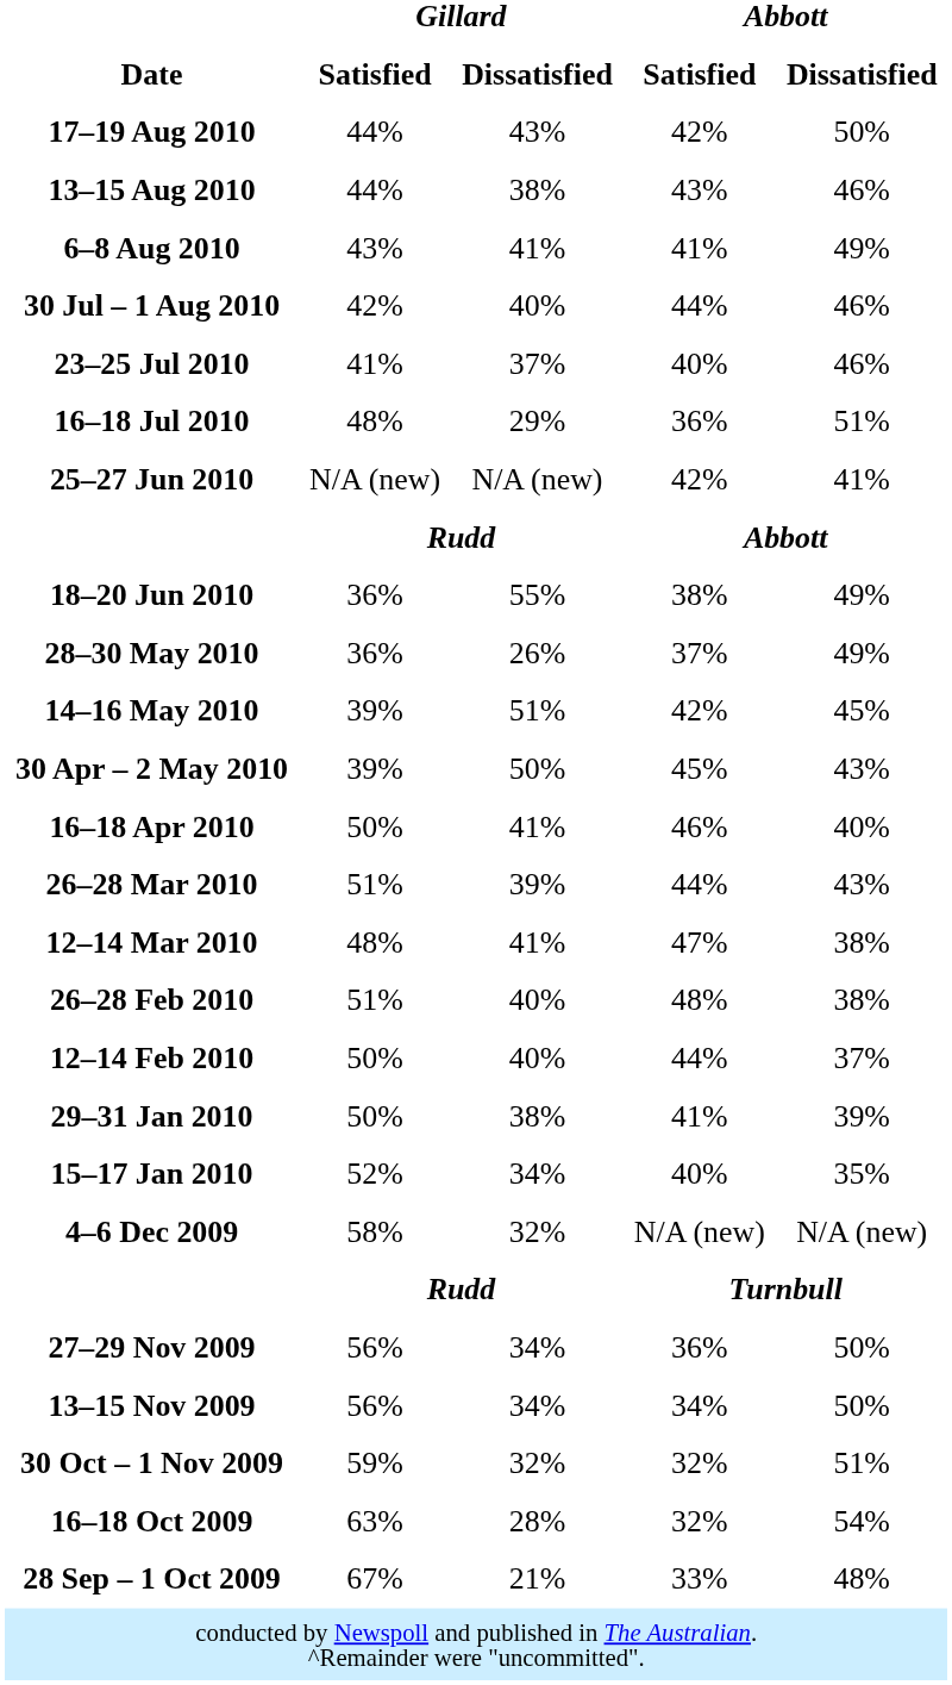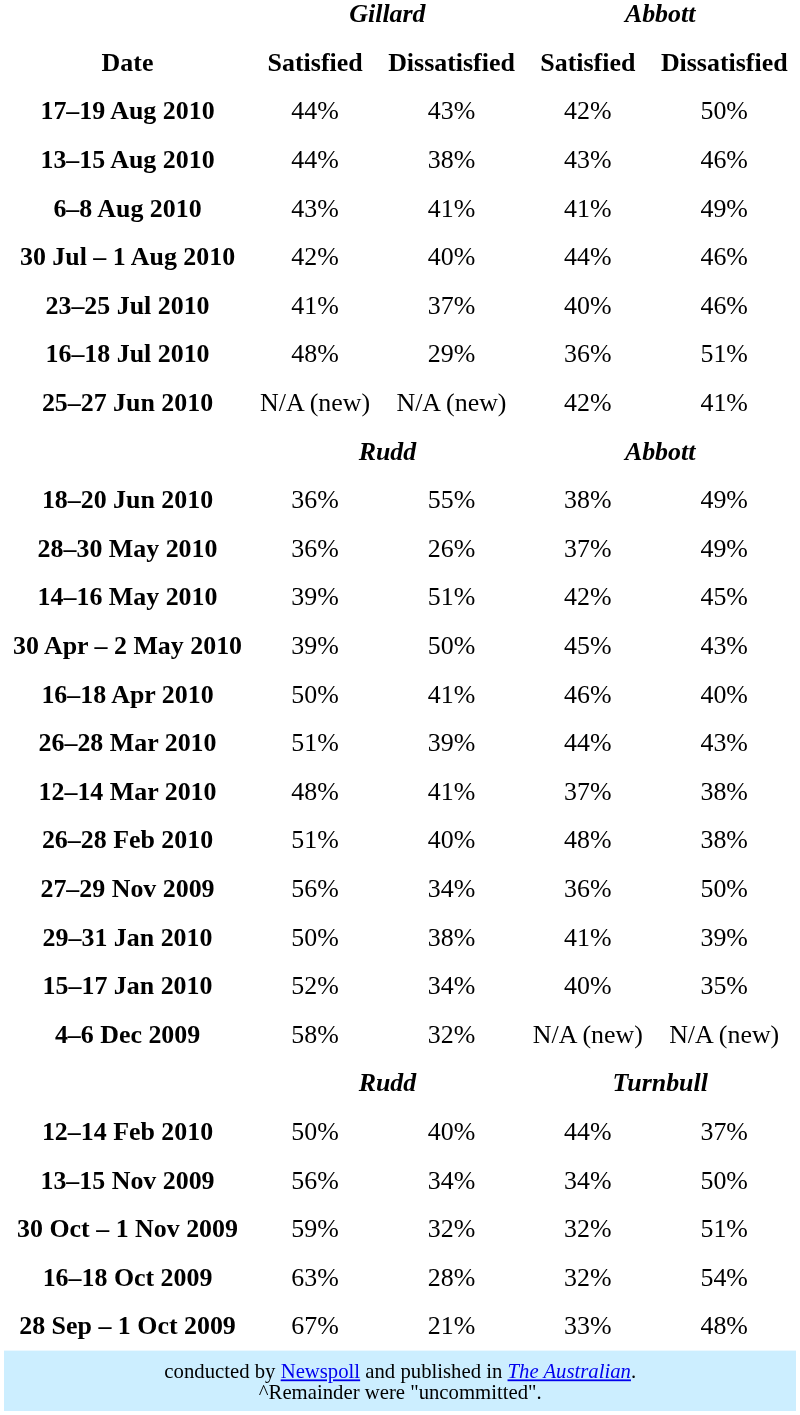12–14 Mar 2010 | Abbott / Satisfied: 47% -> 37%
rows swapped: 12–14 Feb 2010 <-> 27–29 Nov 2009
